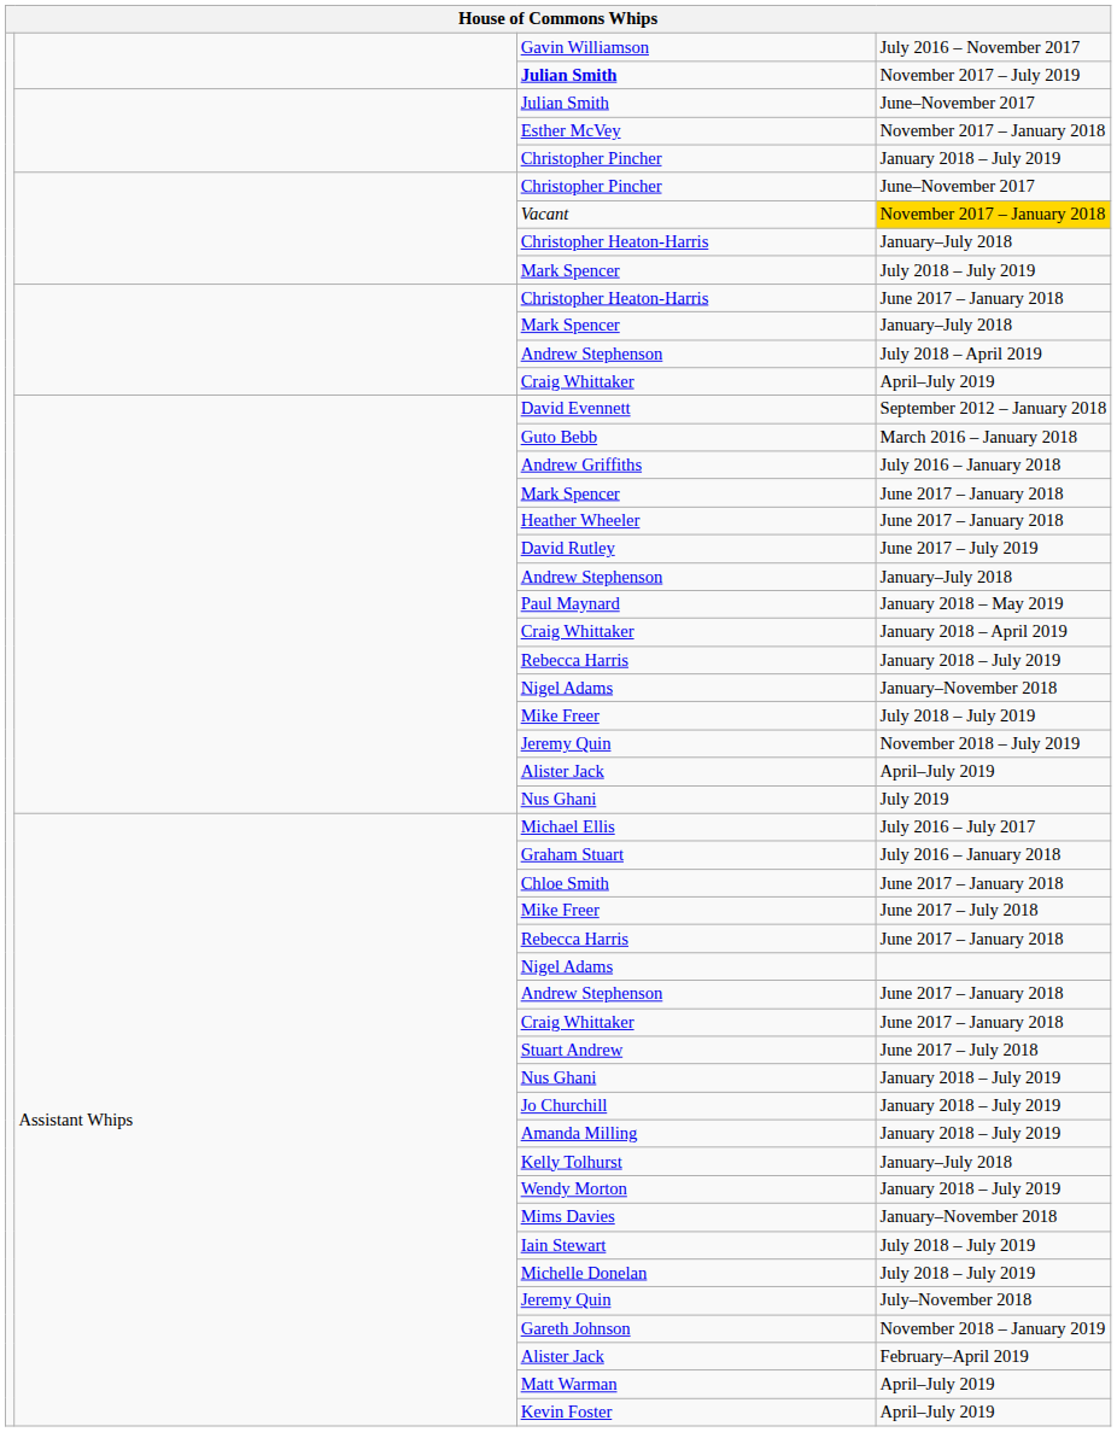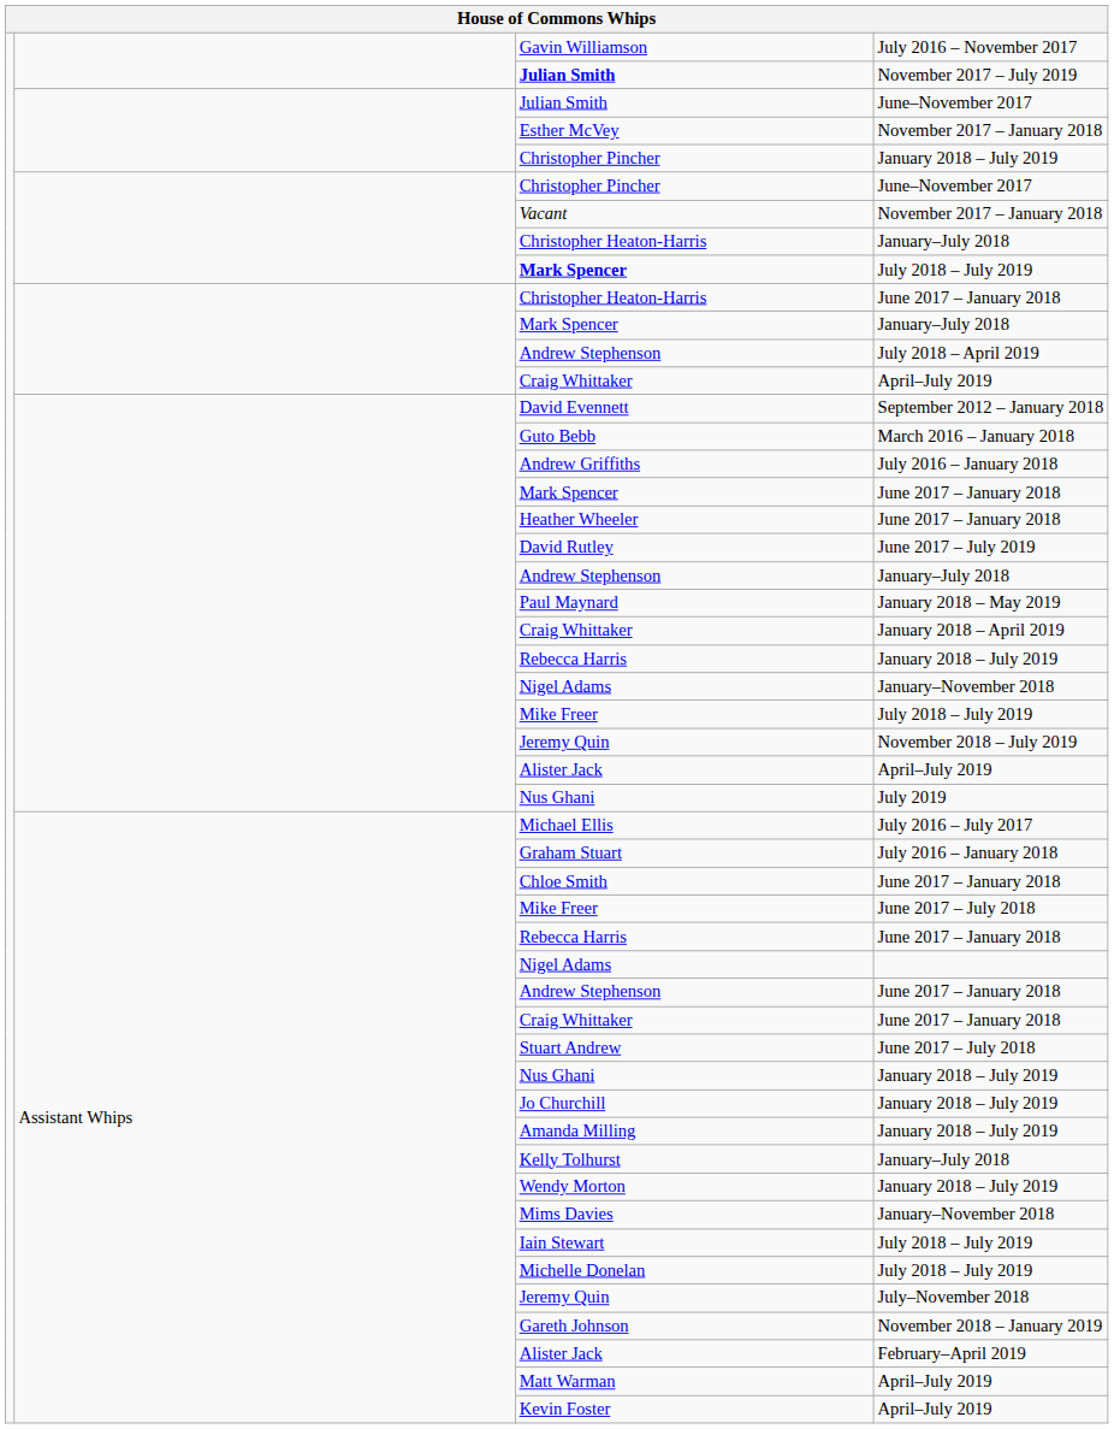Vacant | column 4: gold background -> no background
Mark Spencer / July 2018 – July 2019 | column 3: normal -> bold
